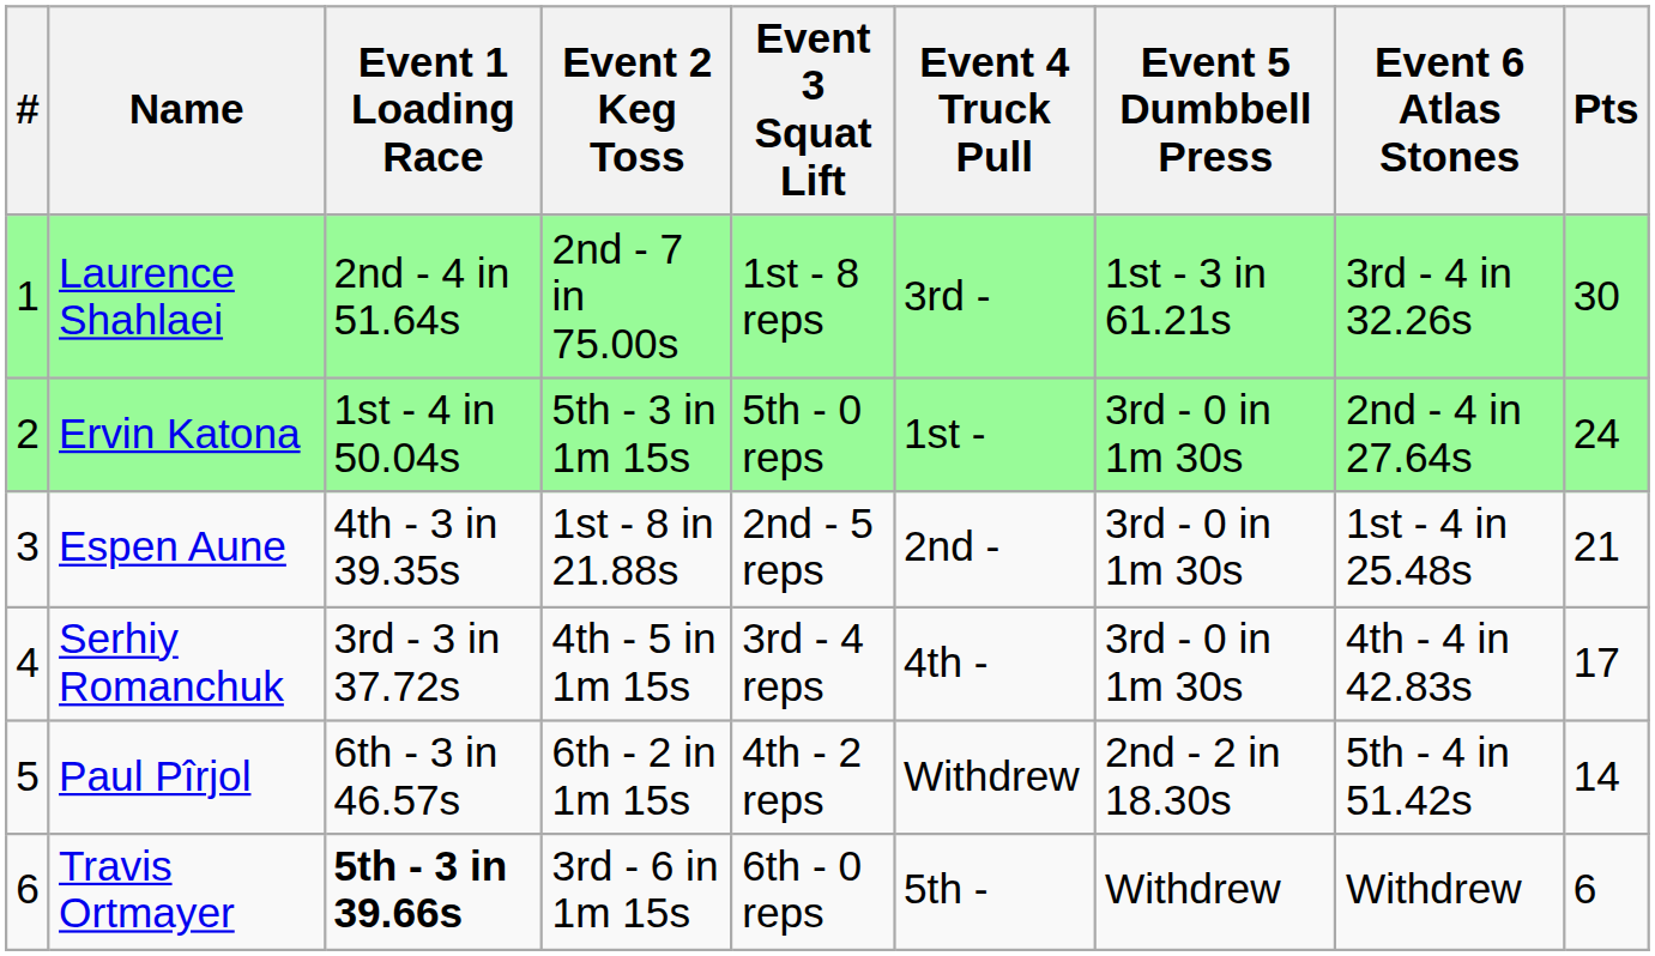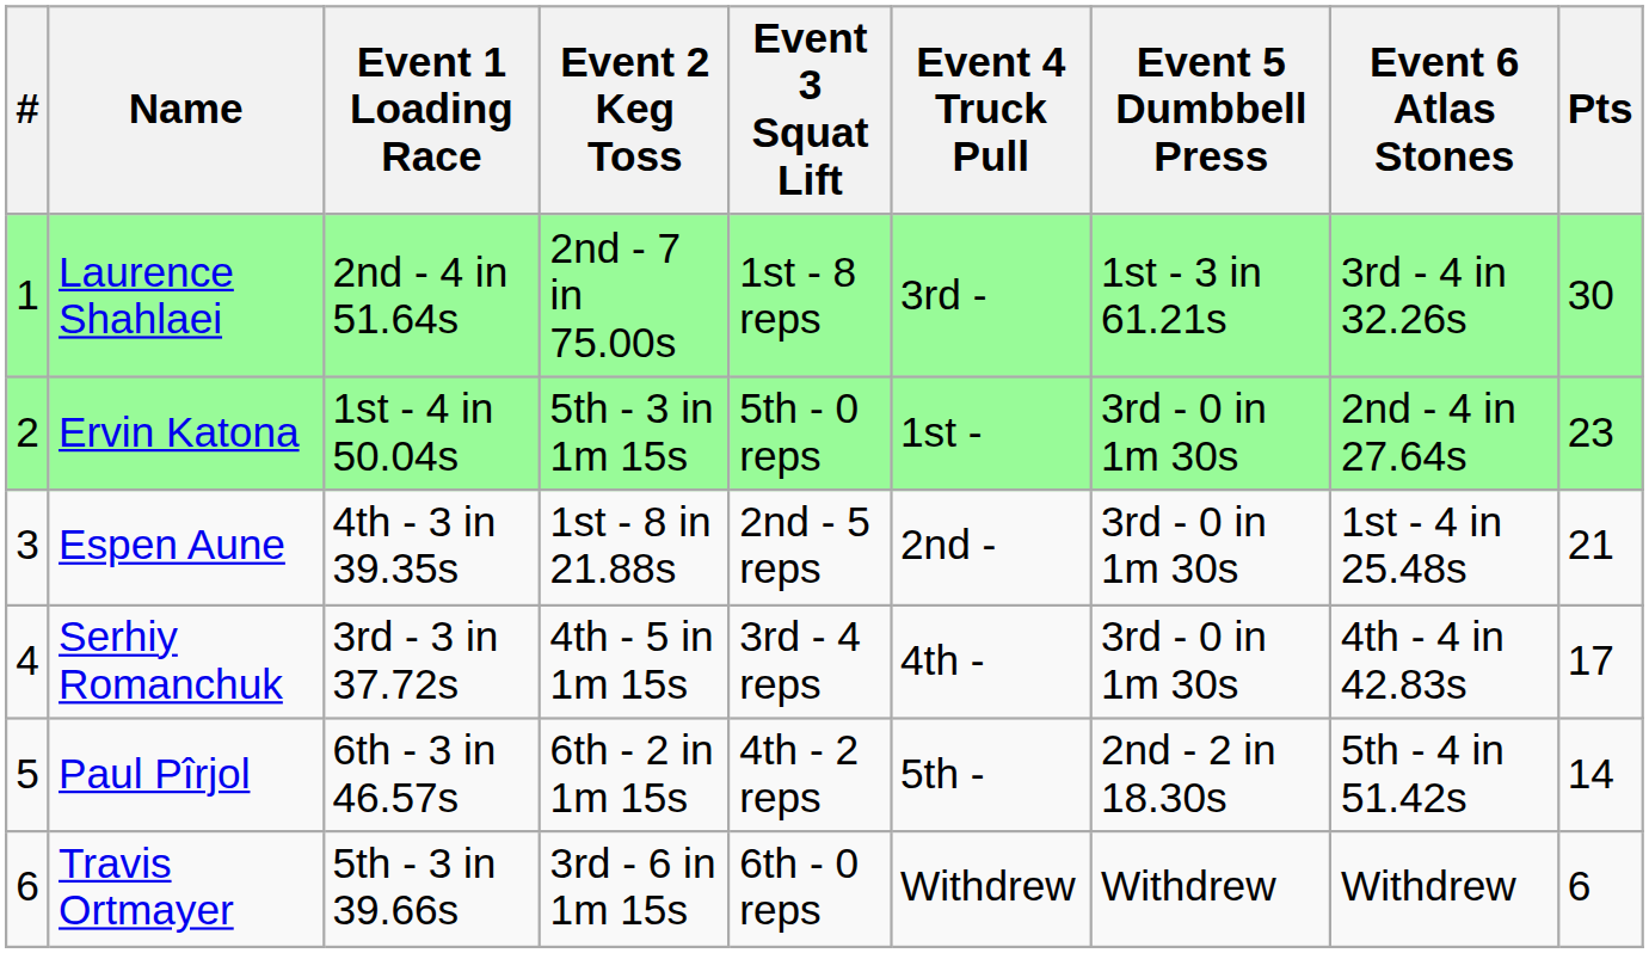Ervin Katona | Pts: 24 -> 23
Paul Pîrjol | Event 4 Truck Pull: Withdrew -> 5th -
Travis Ortmayer | Event 1 Loading Race: bold -> normal
Travis Ortmayer | Event 4 Truck Pull: 5th - -> Withdrew
